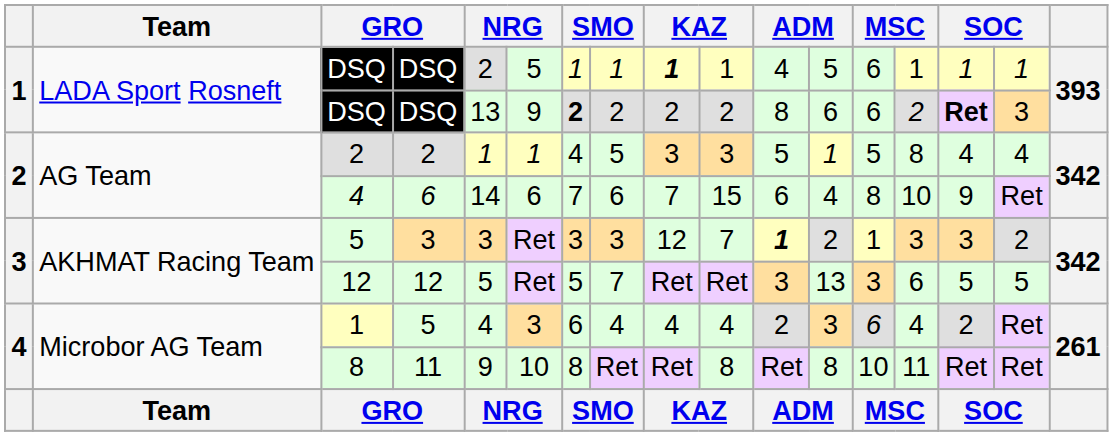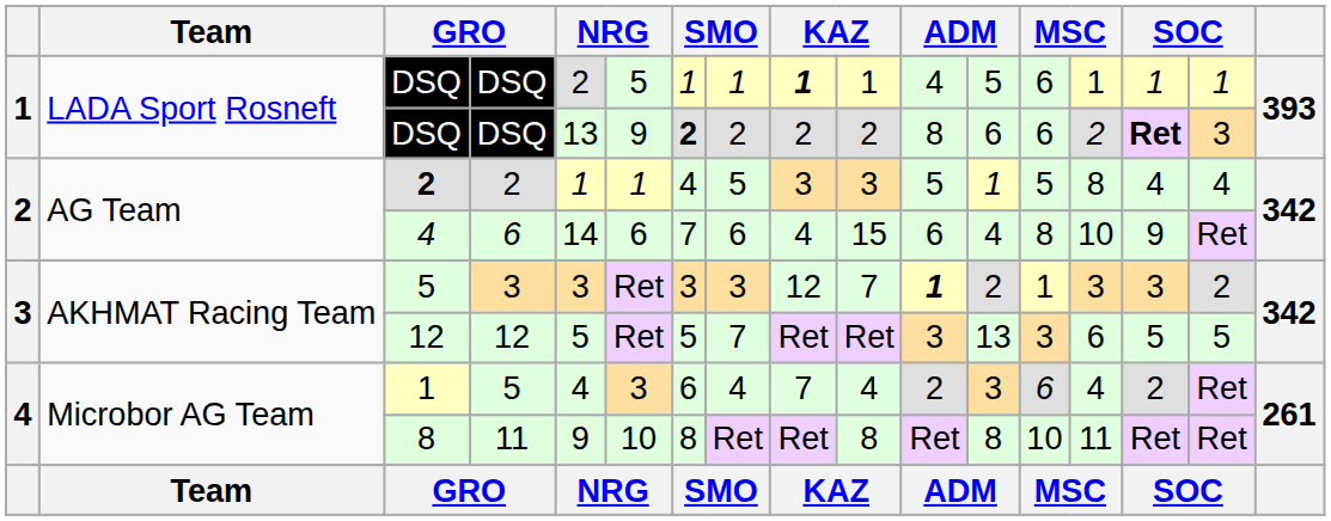row 4 | column 3: normal -> bold
row 5 | column 9: 7 -> 4
row 8 | column 9: 4 -> 7
